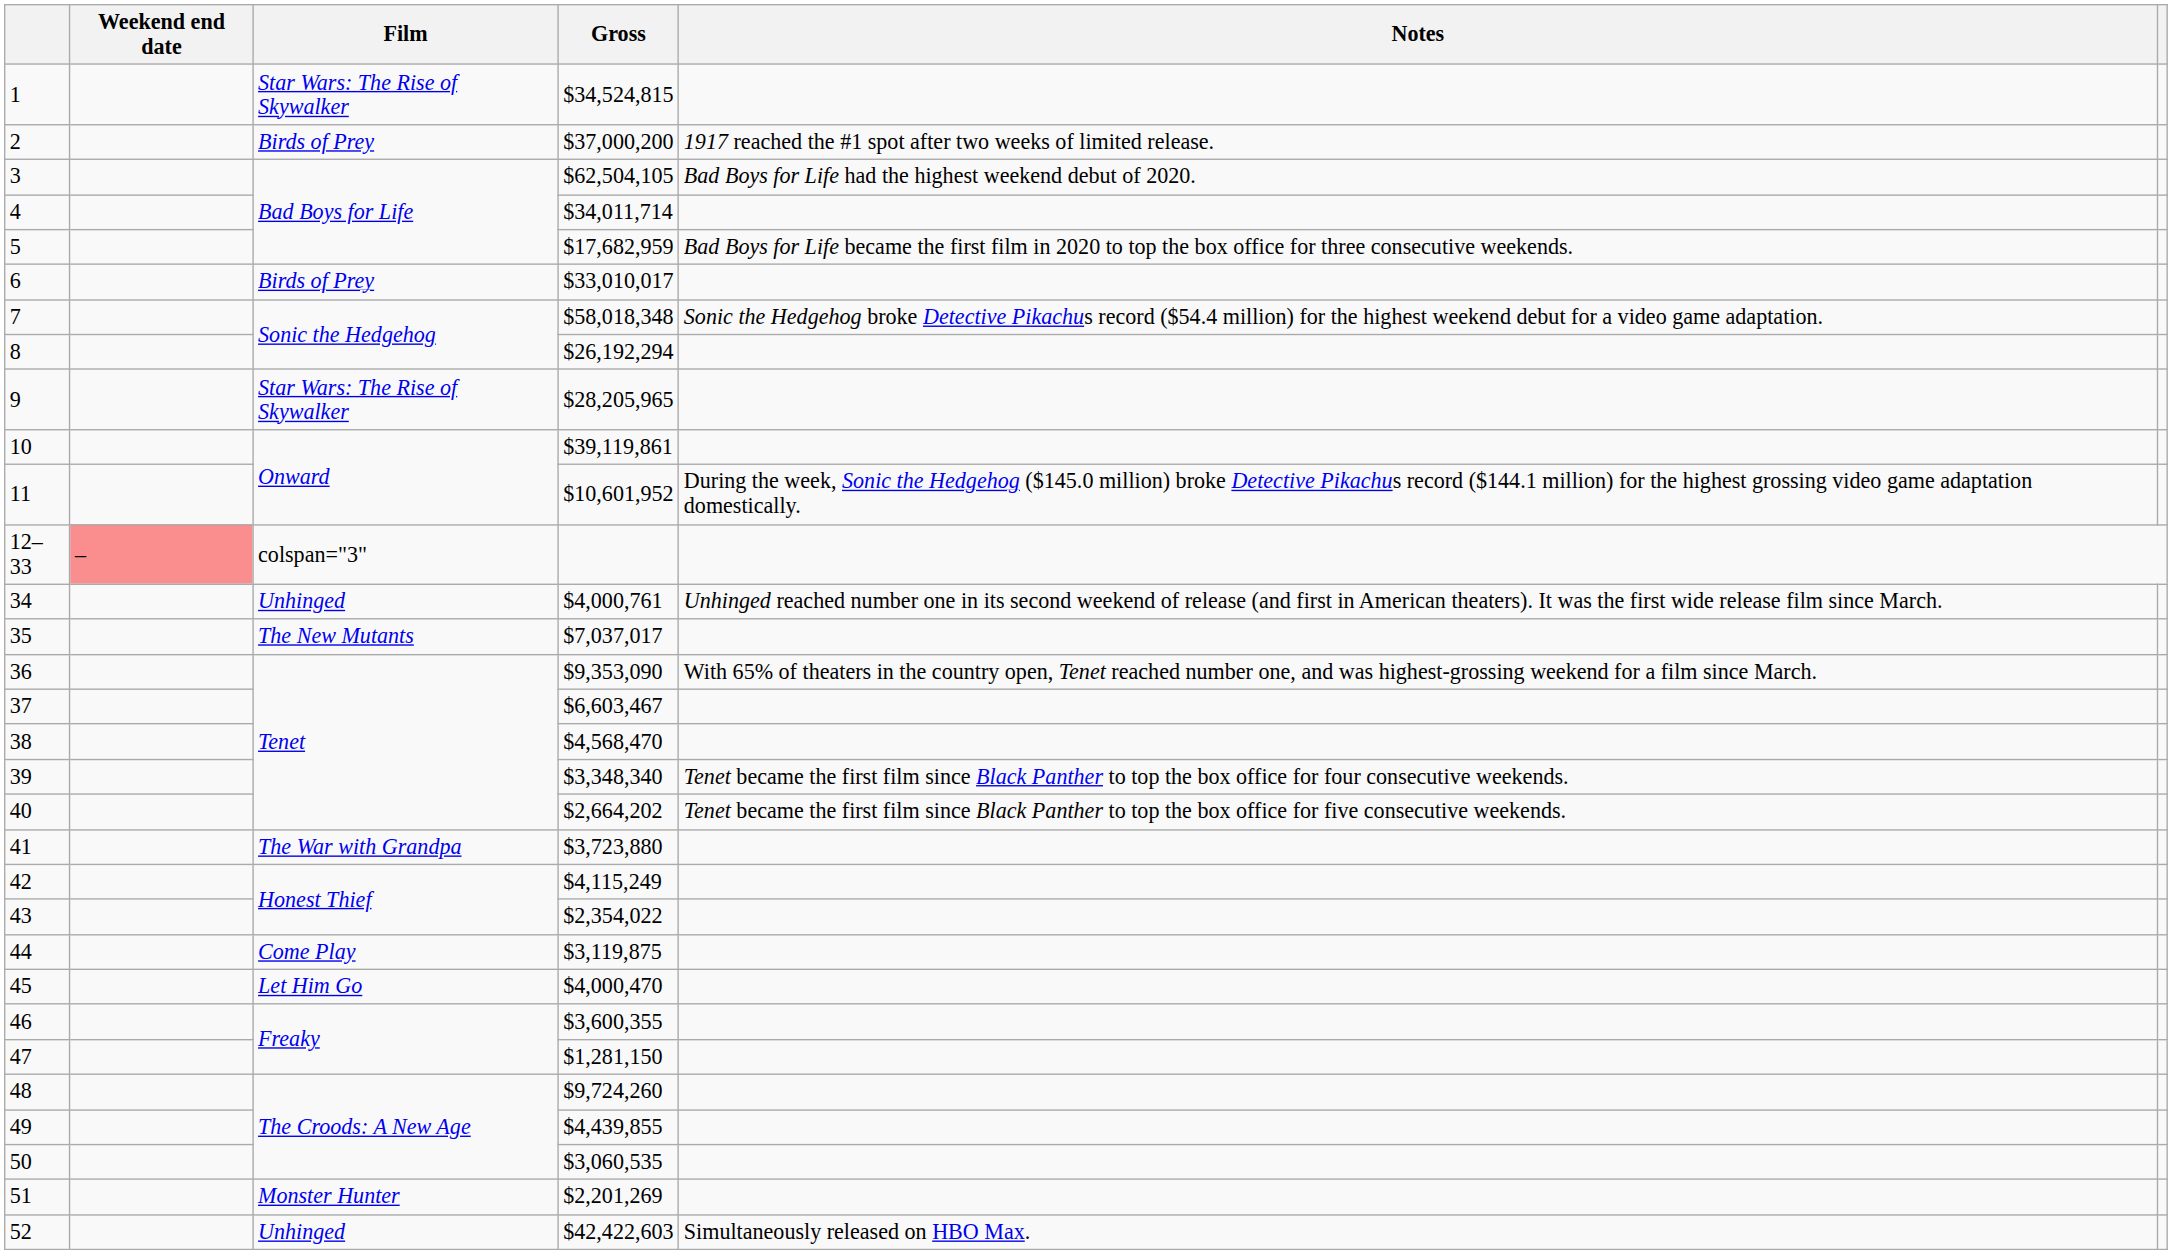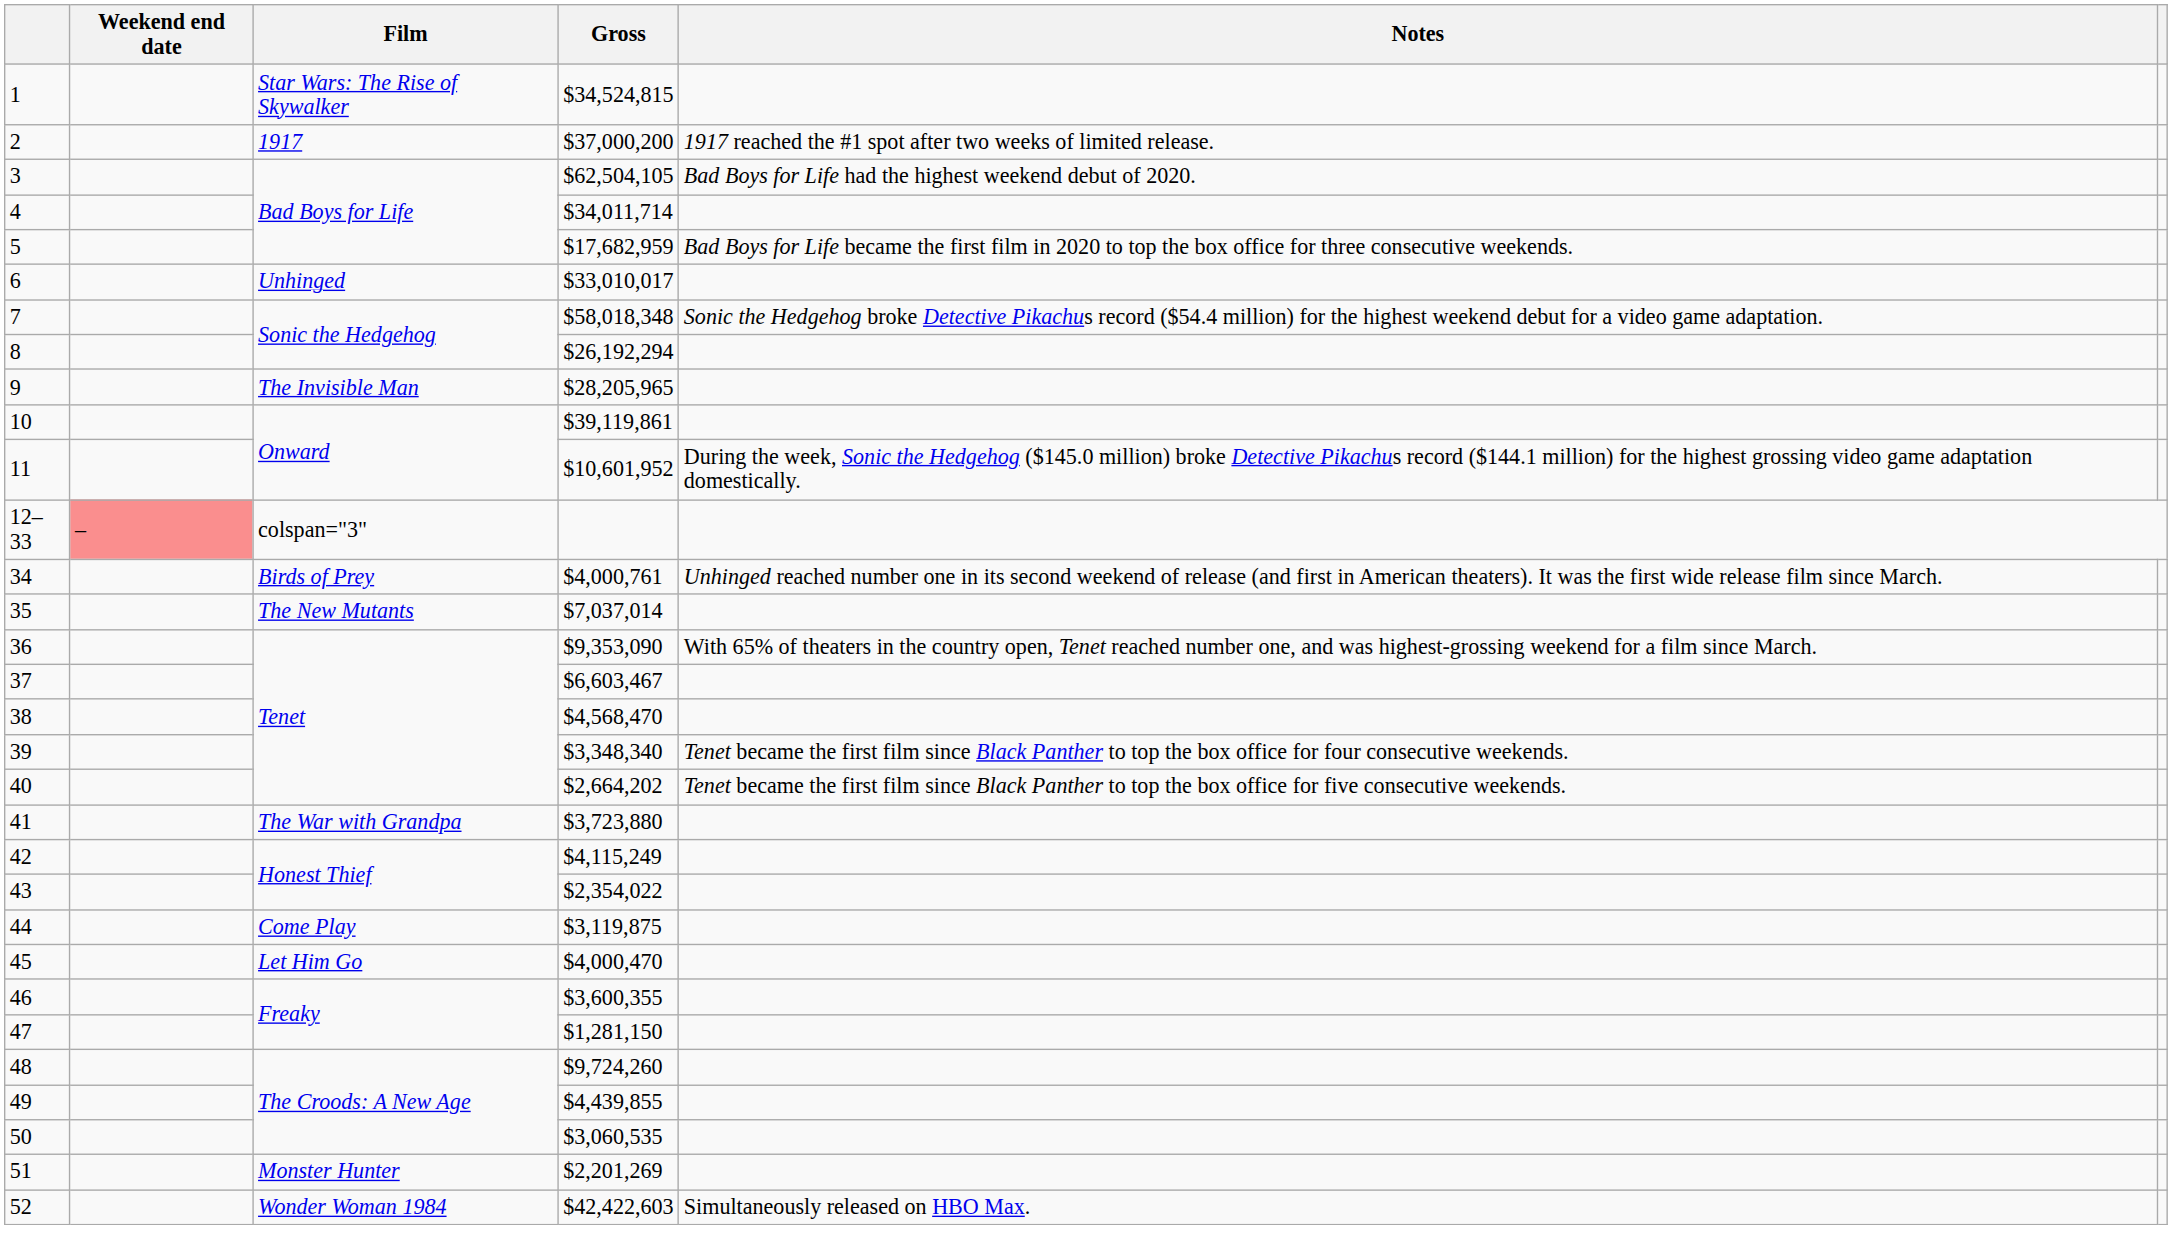2 | Film: Birds of Prey -> 1917
6 | Film: Birds of Prey -> Unhinged
9 | Film: Star Wars: The Rise of Skywalker -> The Invisible Man
34 | Film: Unhinged -> Birds of Prey
35 | Gross: $7,037,017 -> $7,037,014
52 | Film: Unhinged -> Wonder Woman 1984
